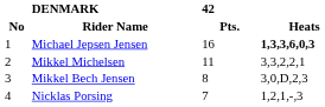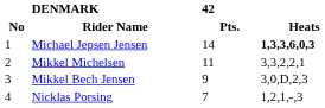Michael Jepsen Jensen | 42 / Pts.: 16 -> 14
Mikkel Bech Jensen | 42 / Pts.: 8 -> 9
